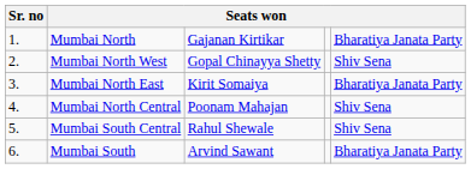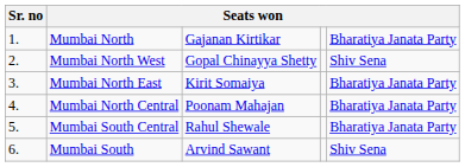Mumbai North Central | column 5: Shiv Sena -> Bharatiya Janata Party
Mumbai South Central | column 5: Shiv Sena -> Bharatiya Janata Party
Mumbai South | column 5: Bharatiya Janata Party -> Shiv Sena
